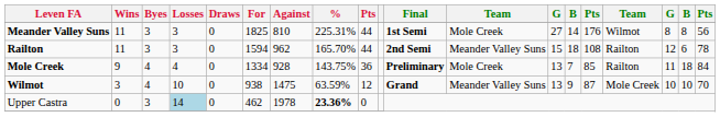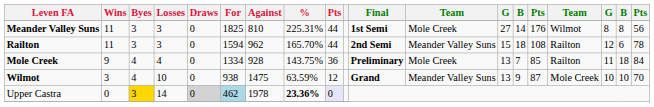Upper Castra | Byes: no background -> gold background
Upper Castra | Losses: lightblue background -> no background
Upper Castra | Draws: no background -> lightgrey background
Upper Castra | For: no background -> lightblue background
Upper Castra | column 9: no background -> lavender background
